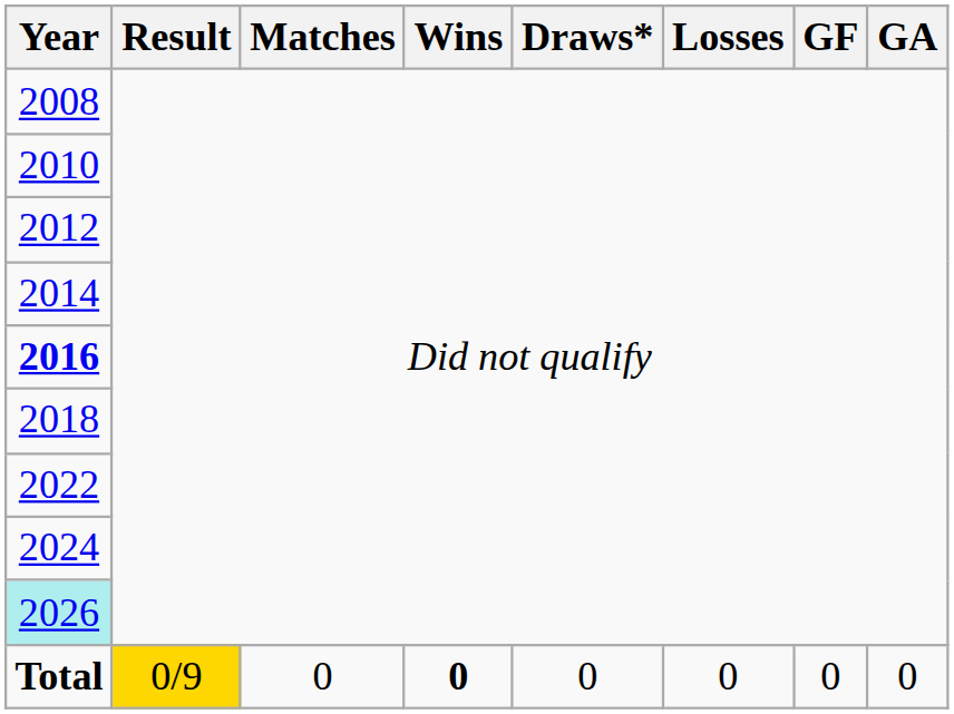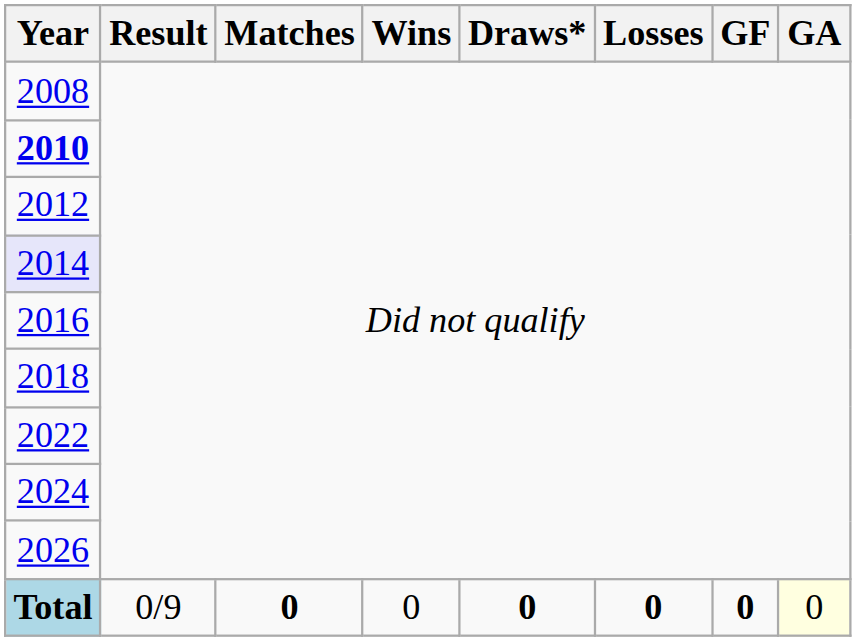2010 | Year: normal -> bold
2014 | Year: no background -> lavender background
2016 | Year: bold -> normal
2026 | Year: paleturquoise background -> no background
Total | Year: no background -> lightblue background
Total | Result: gold background -> no background
Total | Matches: normal -> bold
Total | Wins: bold -> normal
Total | Draws*: normal -> bold
Total | Losses: normal -> bold
Total | GF: normal -> bold
Total | GA: no background -> lightyellow background
